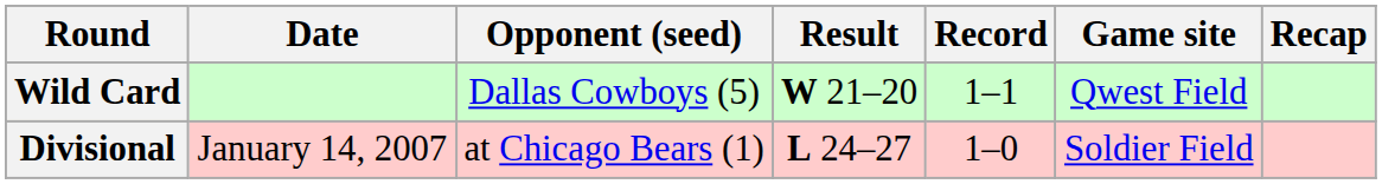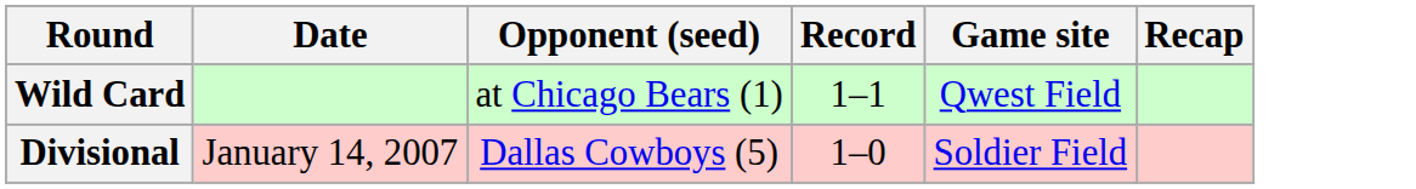- column: Result | W 21–20 | L 24–27
Wild Card | Opponent (seed): Dallas Cowboys (5) -> at Chicago Bears (1)
Divisional | Opponent (seed): at Chicago Bears (1) -> Dallas Cowboys (5)
